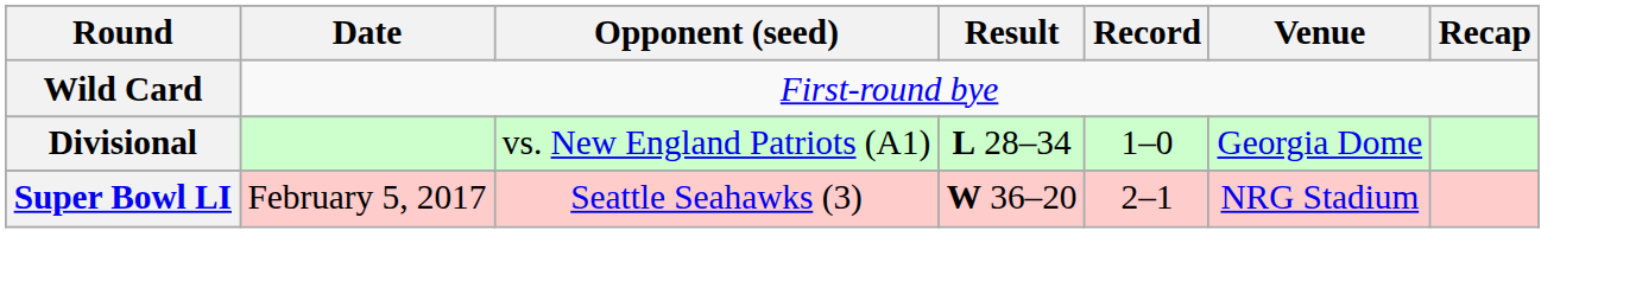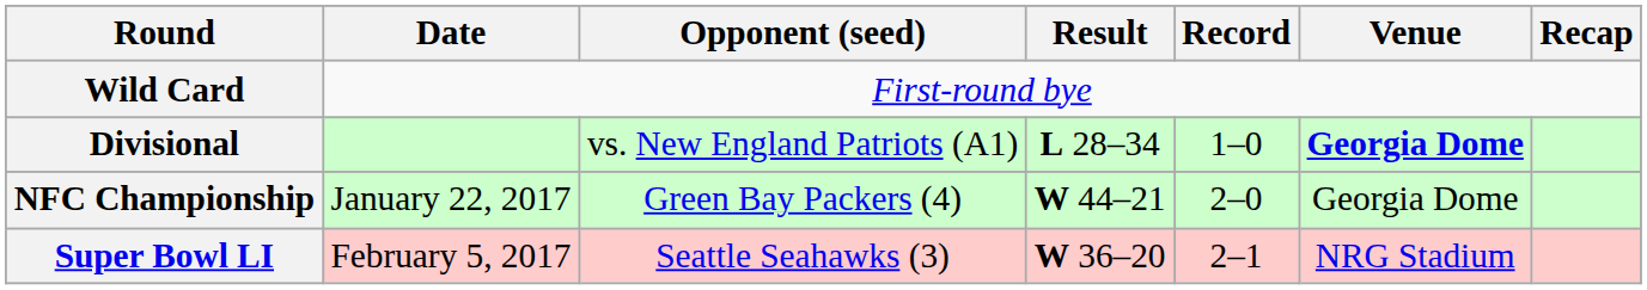Divisional | Venue: normal -> bold
+ row: NFC Championship | January 22, 2017 | Green Bay Packers (4) | W 44–21 | 2–0 | Georgia Dome
